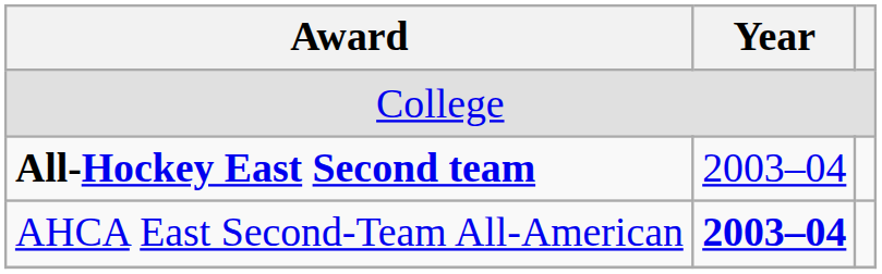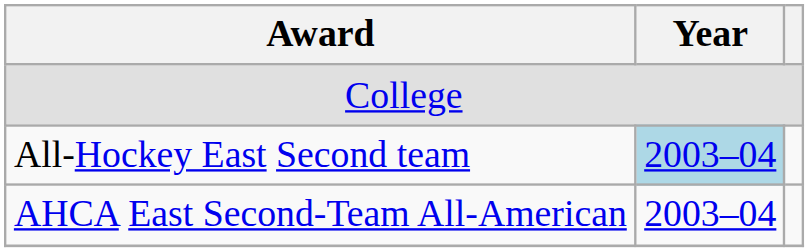All-Hockey East Second team | Award: bold -> normal
All-Hockey East Second team | Year: no background -> lightblue background
AHCA East Second-Team All-American | Year: bold -> normal
